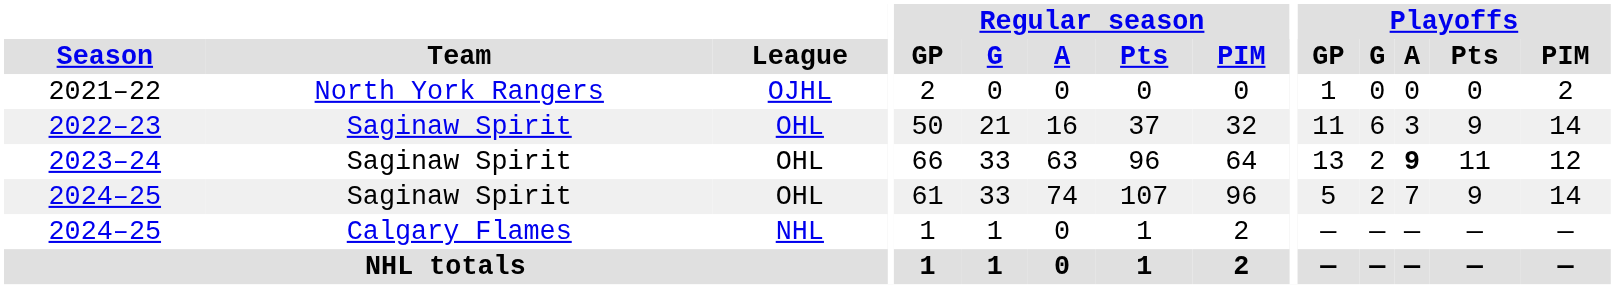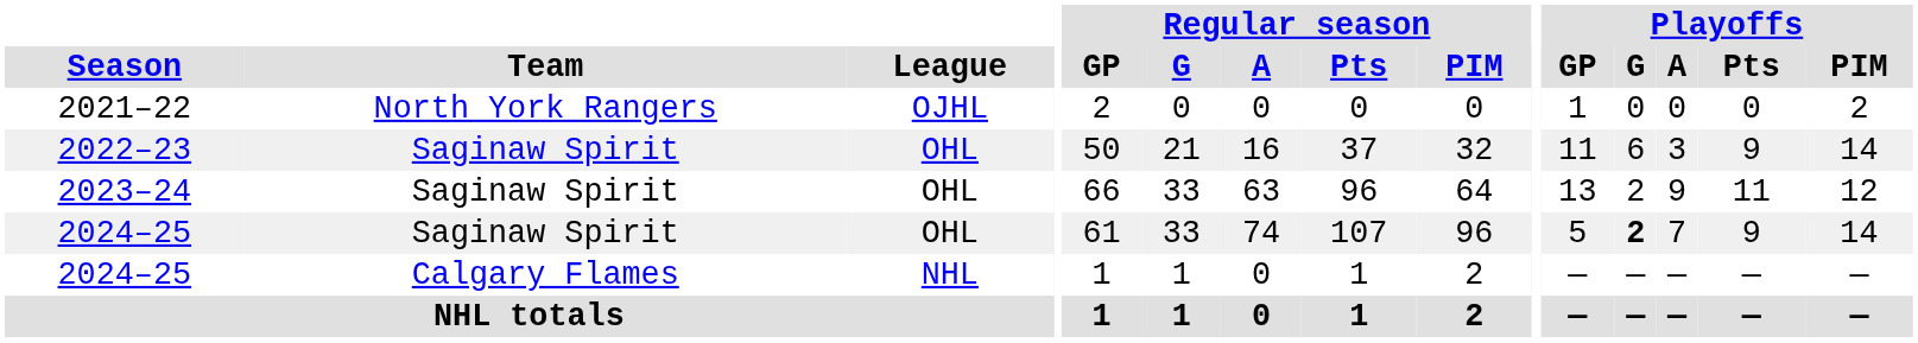2023–24 | Playoffs / A: bold -> normal
2024–25 / Saginaw Spirit | Playoffs / G: normal -> bold
